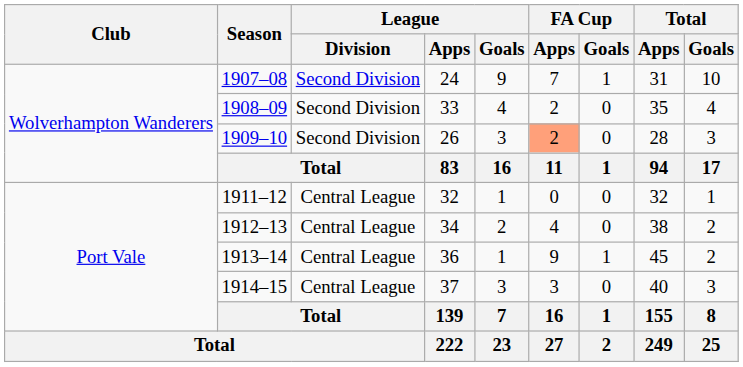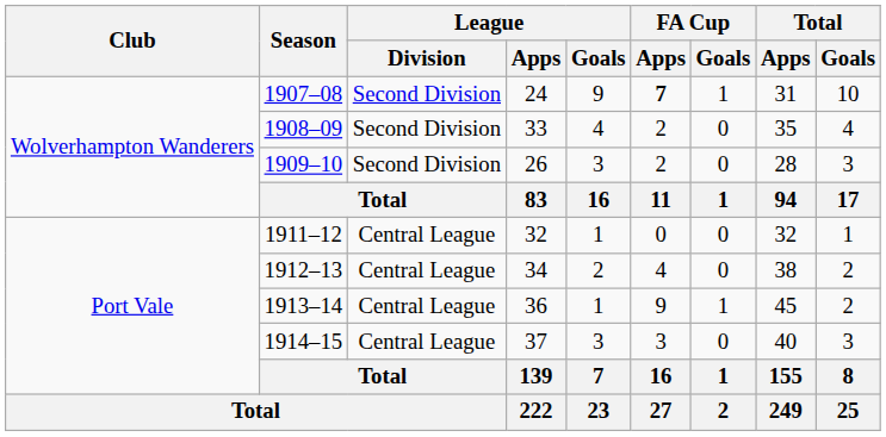1907–08 | FA Cup / Apps: normal -> bold
1909–10 | FA Cup / Apps: lightsalmon background -> no background
